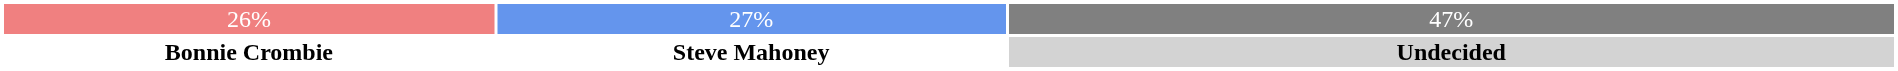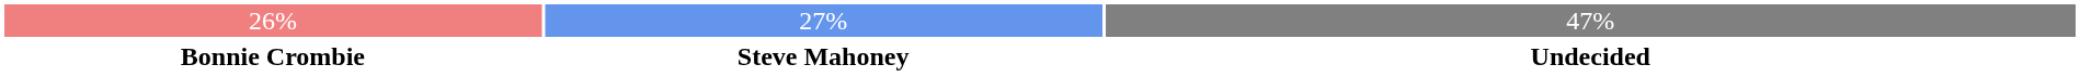Bonnie Crombie | column 3: lightgrey background -> no background
